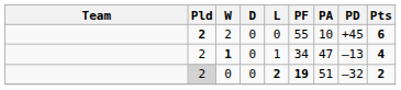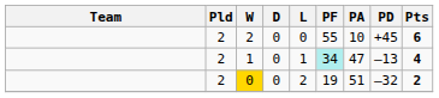row 2 | Pld: bold -> normal
row 3 | W: bold -> normal
row 3 | PF: no background -> paleturquoise background
row 4 | Pld: lightgrey background -> no background
row 4 | W: no background -> gold background
row 4 | L: bold -> normal
row 4 | PF: bold -> normal
